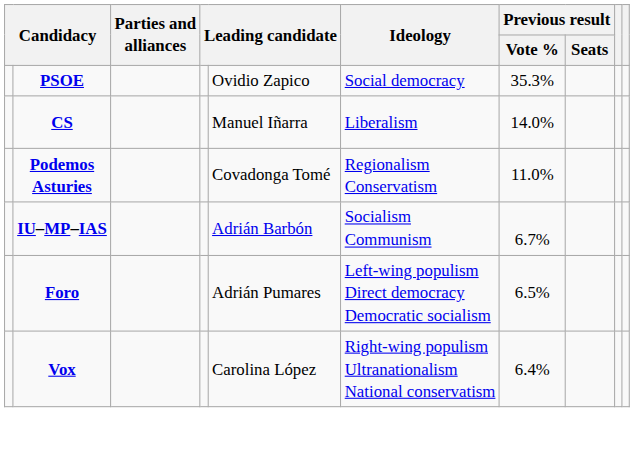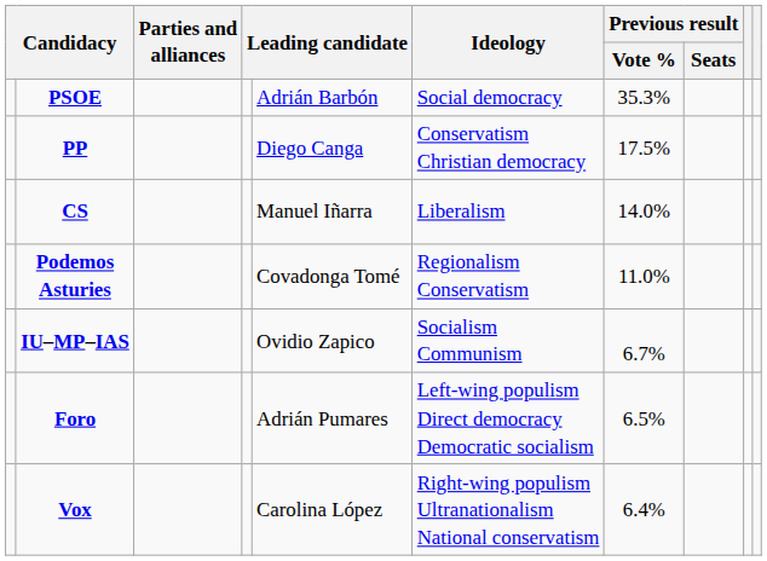PSOE | column 5: Ovidio Zapico -> Adrián Barbón
+ row: PP | Diego Canga | Conservatism Christian democracy | 17.5%
IU–MP–IAS | column 5: Adrián Barbón -> Ovidio Zapico
